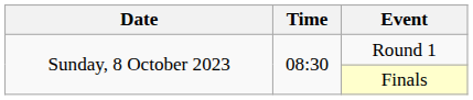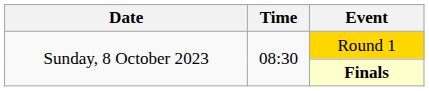Round 1 | Event: no background -> gold background
Finals | Event: normal -> bold
